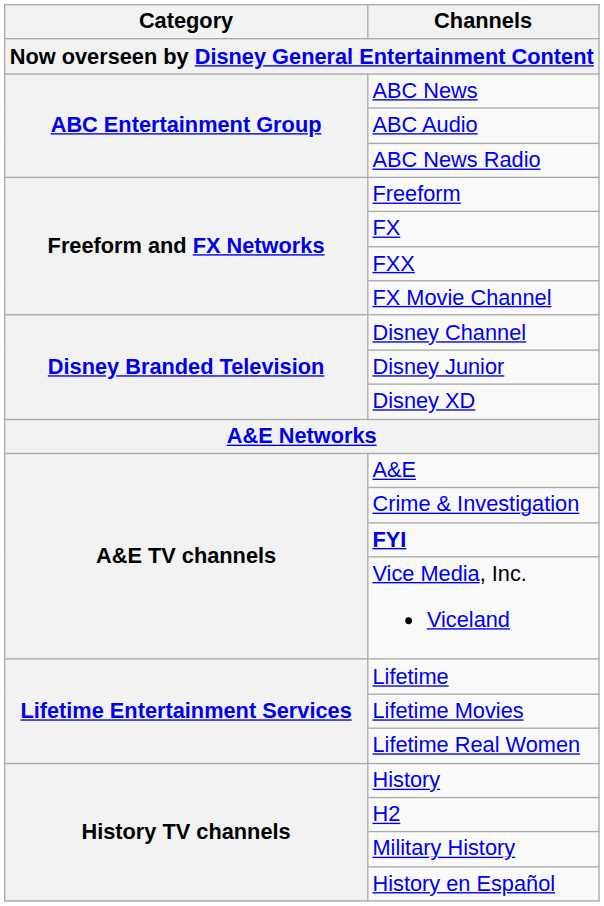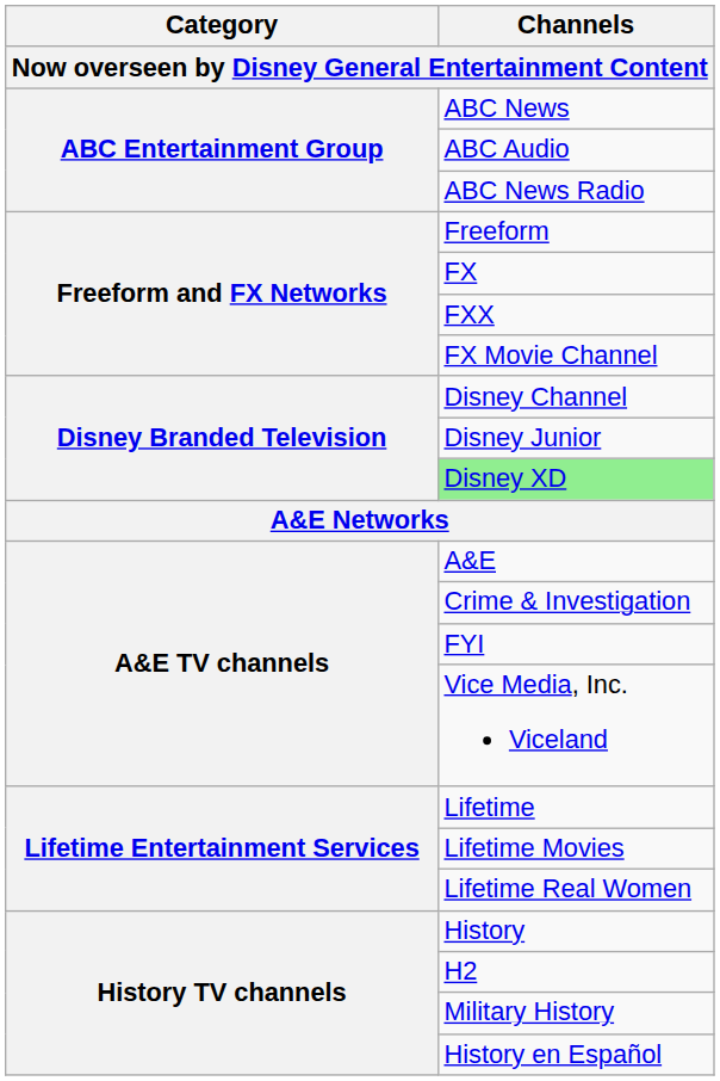Disney XD | Channels: no background -> lightgreen background
FYI | Channels: bold -> normal
